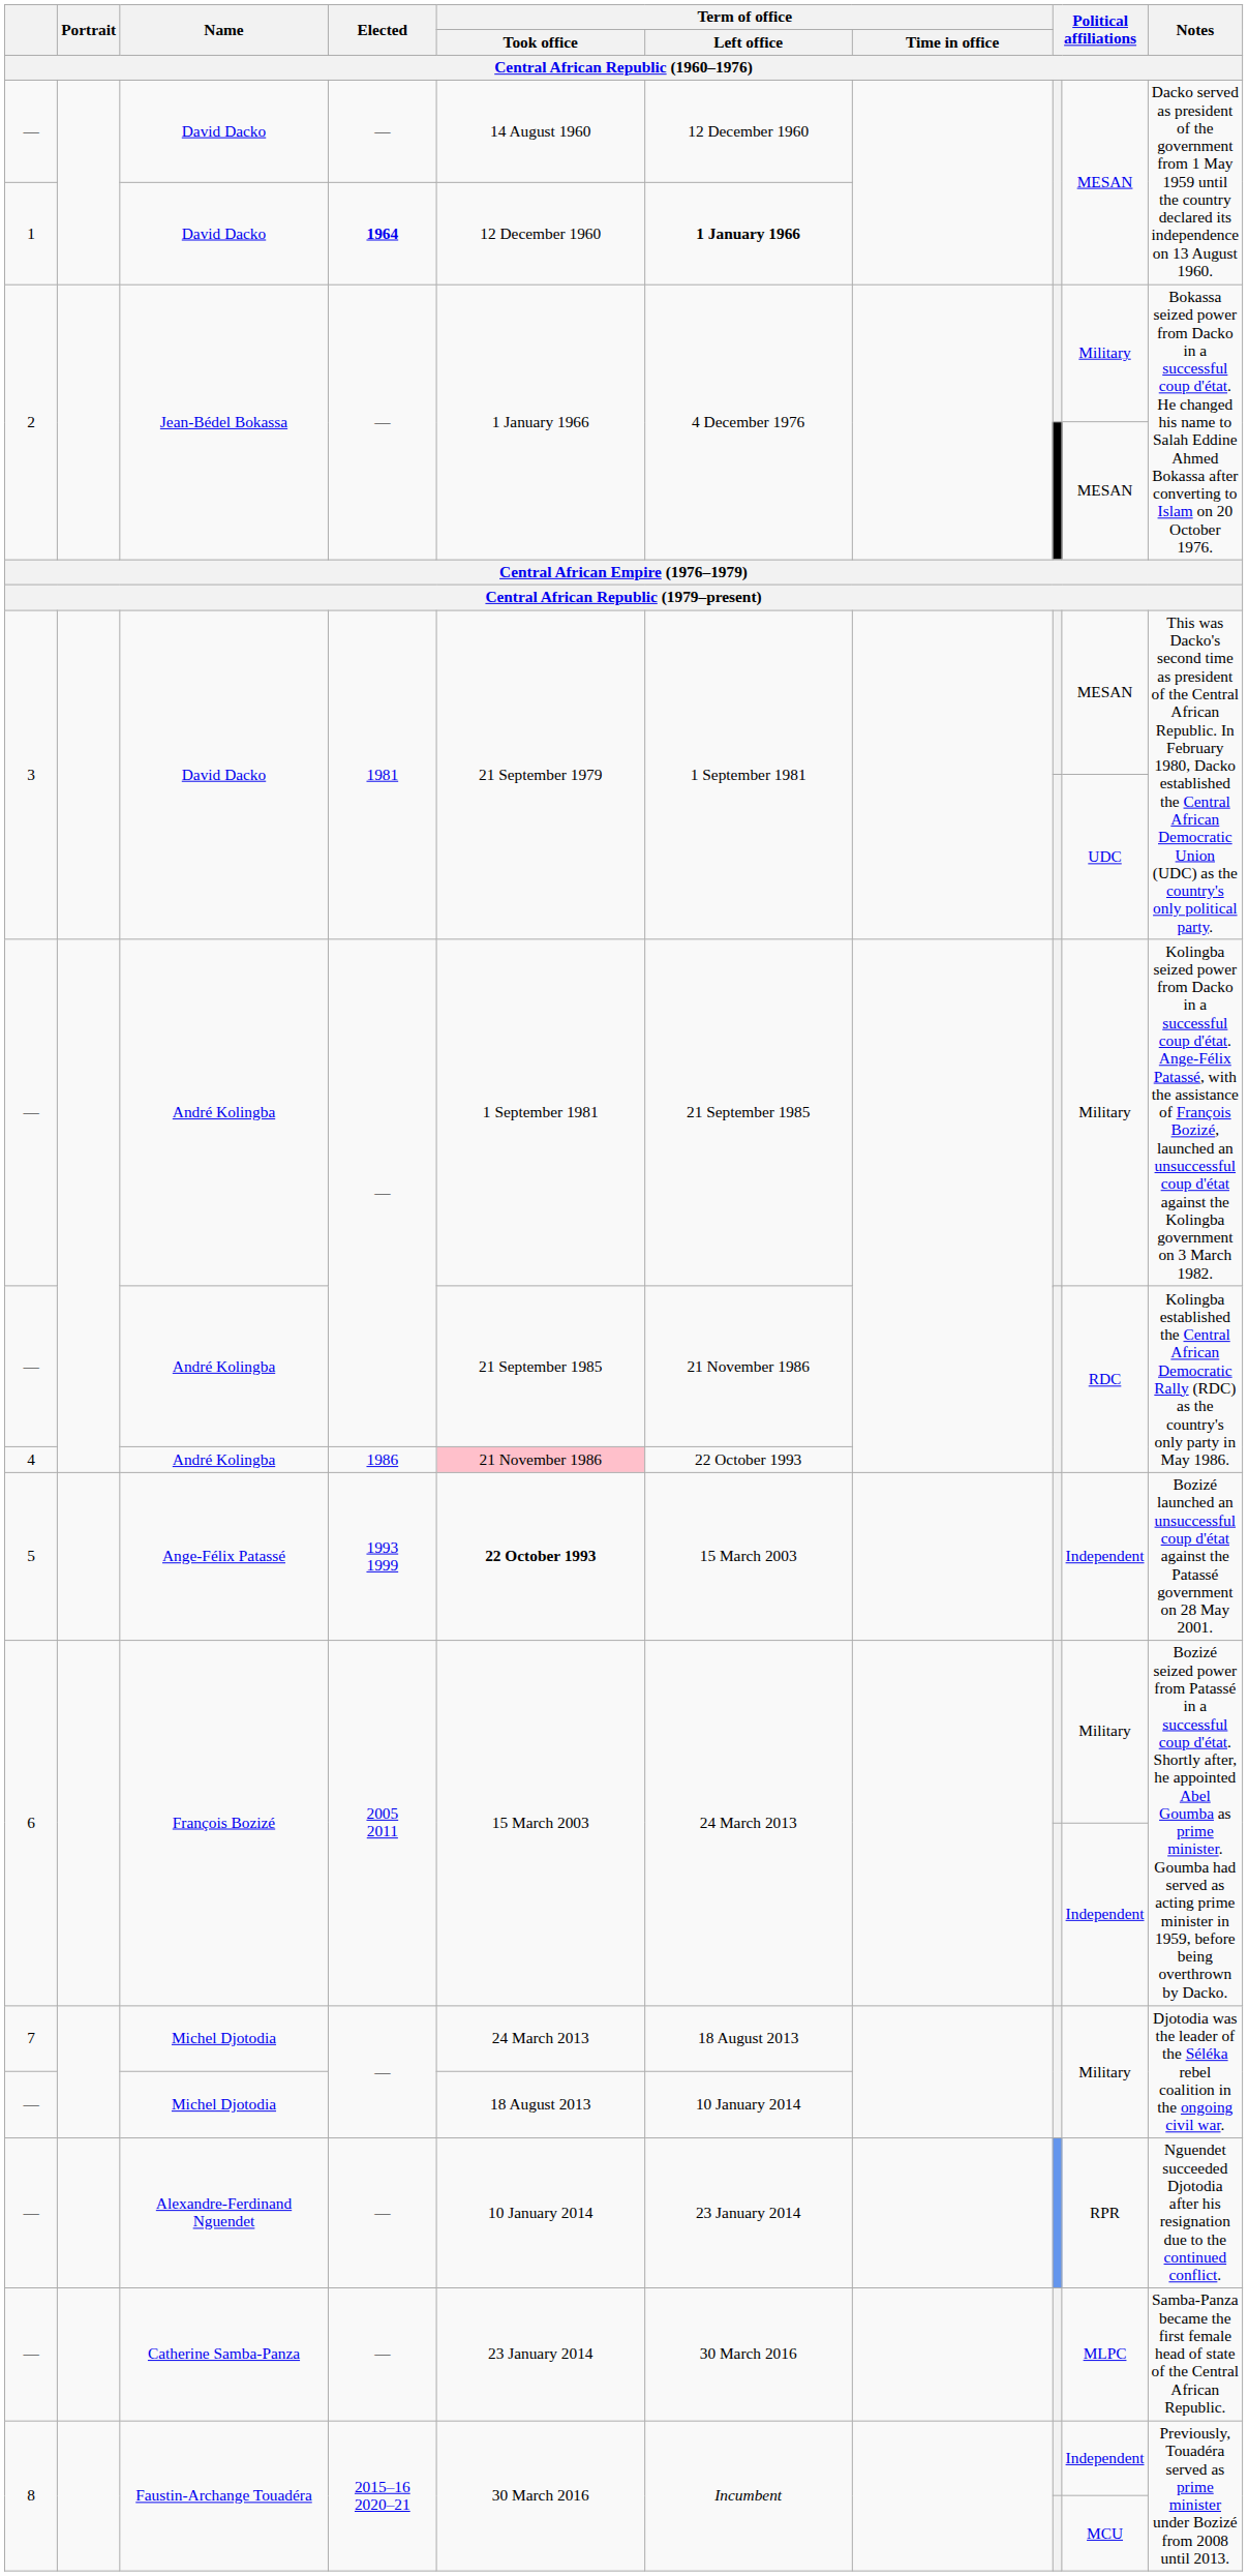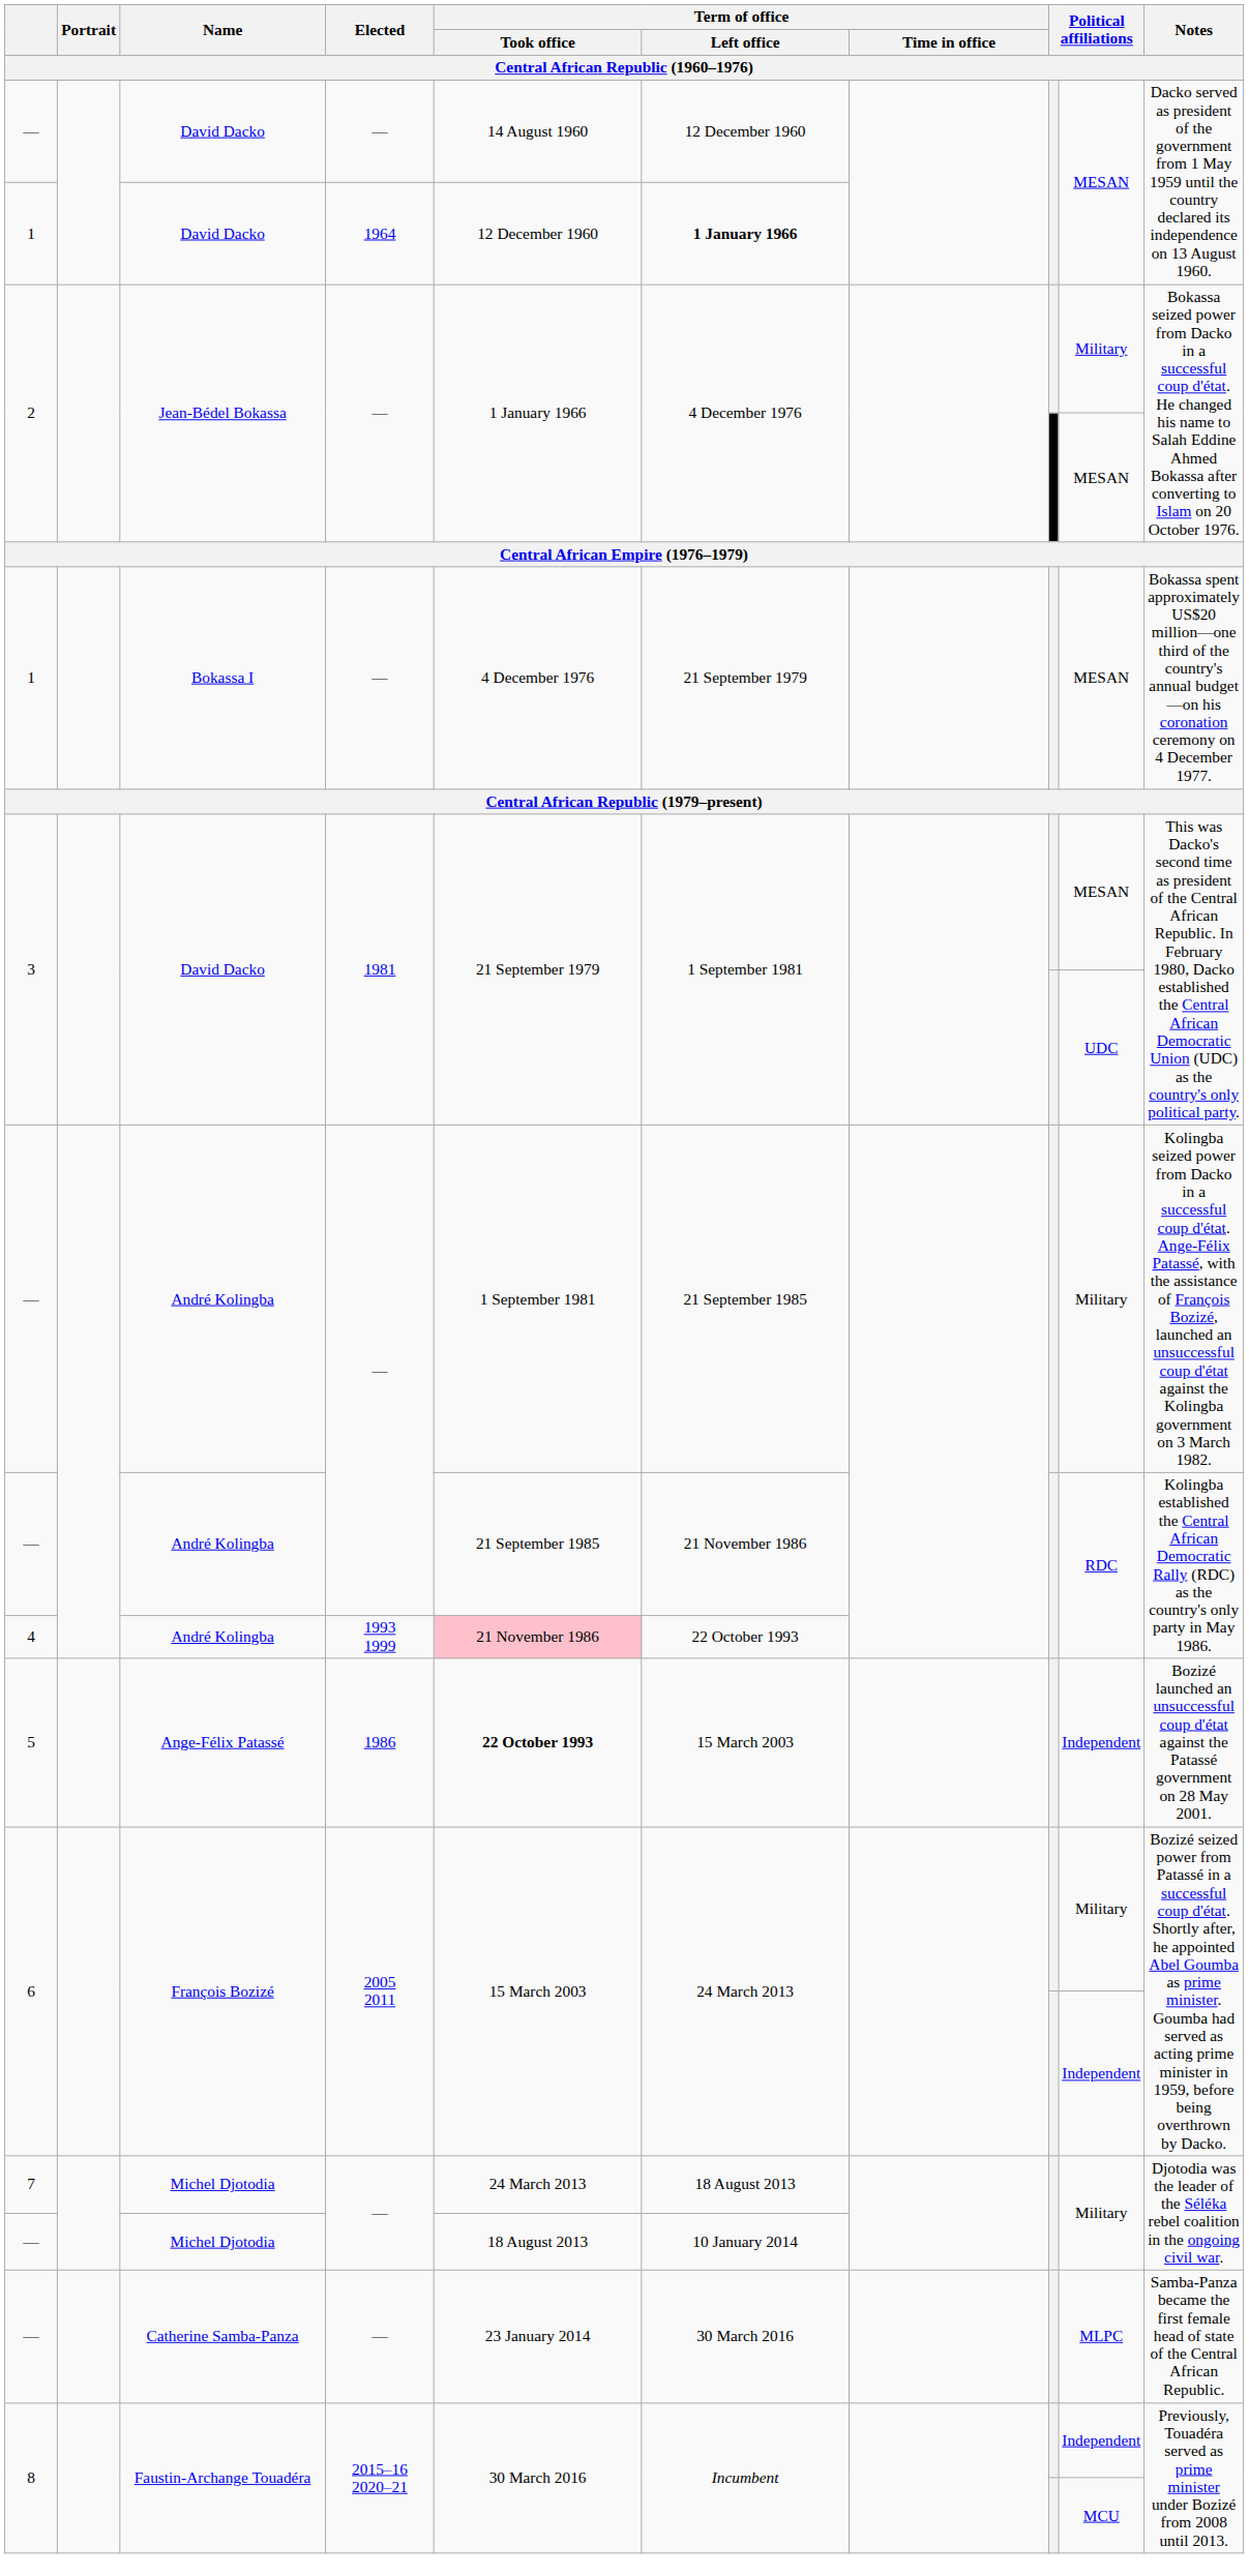1 / David Dacko | Elected: bold -> normal
+ row: 1 | Bokassa I | — | 4 December 1976 | 21 September 1979 | MESAN | Bokassa spent approximately US$20 million—one third of the country's annual budget—on his coronation ceremony on 4 December 1977.
4 / André Kolingba | Elected: 1986 -> 1993 1999
Ange-Félix Patassé | Elected: 1993 1999 -> 1986
- row: — | Alexandre-Ferdinand Nguendet | — | 10 January 2014 | 23 January 2014 | RPR | Nguendet succeeded Djotodia after his resignation due to the continued conflict.
